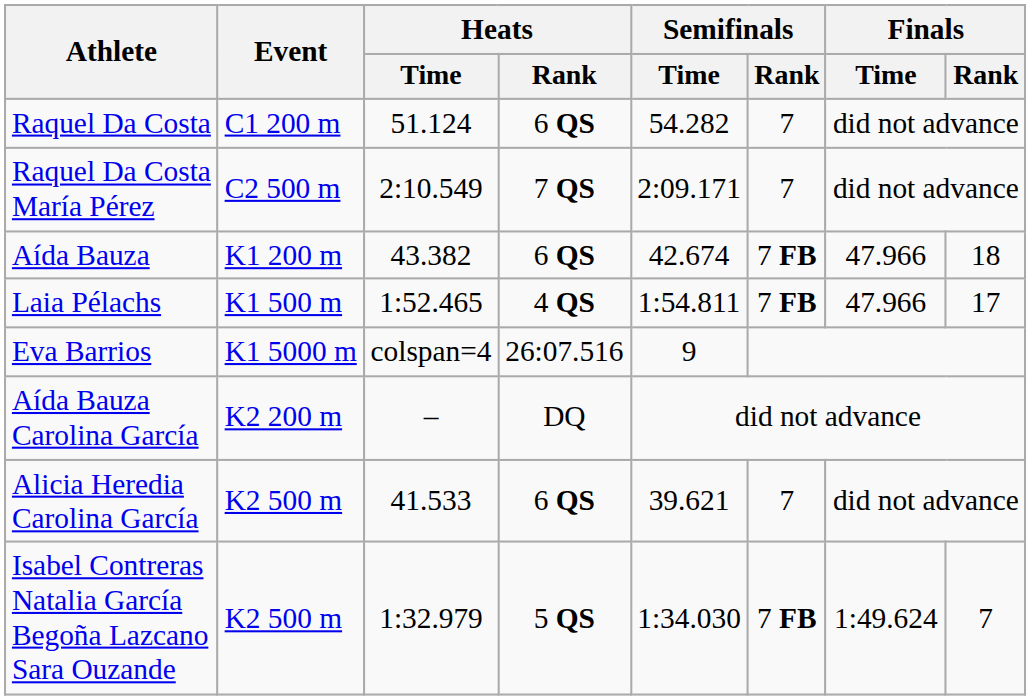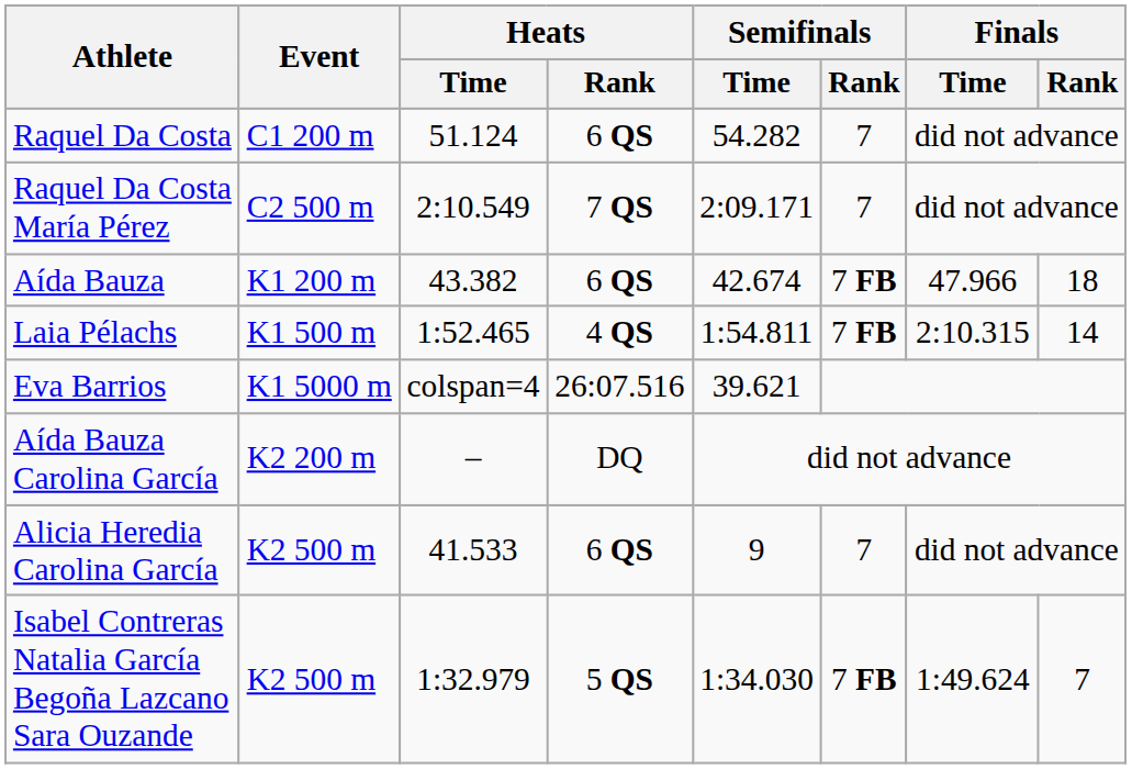Laia Pélachs | Finals / Time: 47.966 -> 2:10.315
Laia Pélachs | Finals / Rank: 17 -> 14
Eva Barrios | Semifinals / Time: 9 -> 39.621
Alicia Heredia Carolina García | Semifinals / Time: 39.621 -> 9
